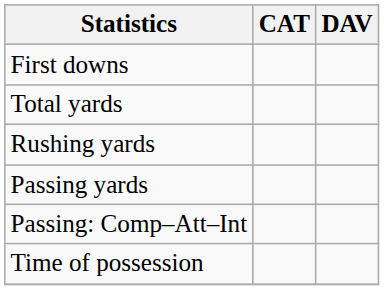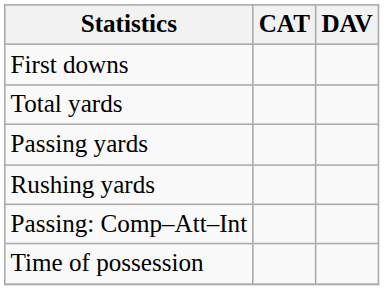rows swapped: Rushing yards <-> Passing yards
